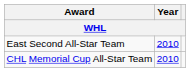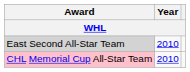row 3 | Award: no background -> lightgrey background
row 4 | Award: no background -> pink background
